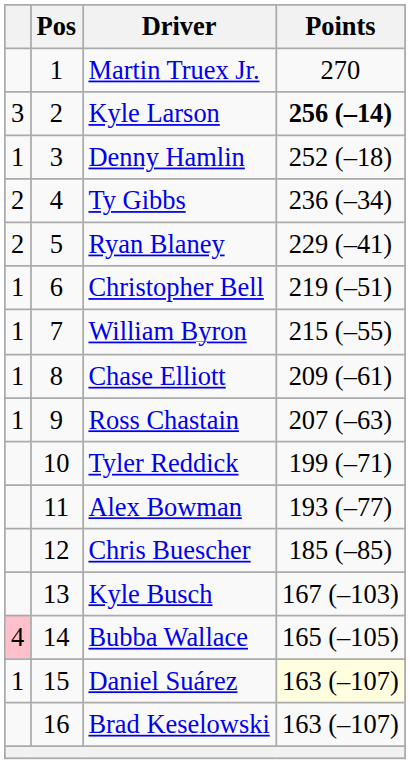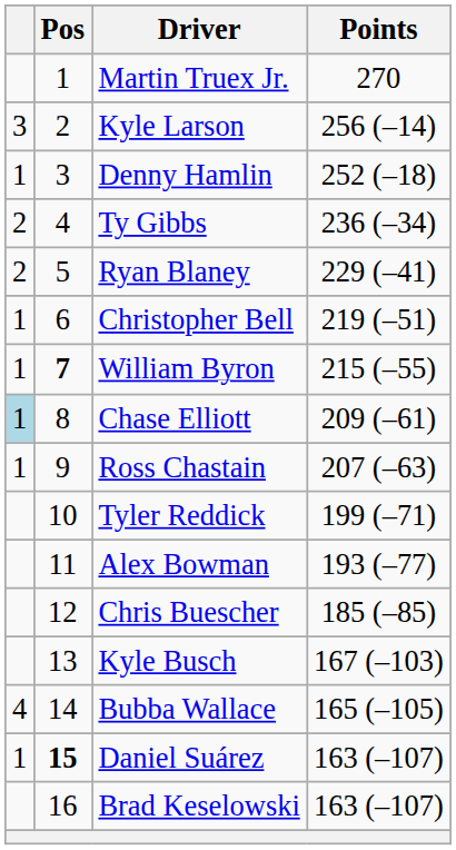Kyle Larson | Points: bold -> normal
William Byron | Pos: normal -> bold
Chase Elliott | column 1: no background -> lightblue background
Bubba Wallace | column 1: pink background -> no background
Daniel Suárez | Pos: normal -> bold
Daniel Suárez | Points: lightyellow background -> no background
